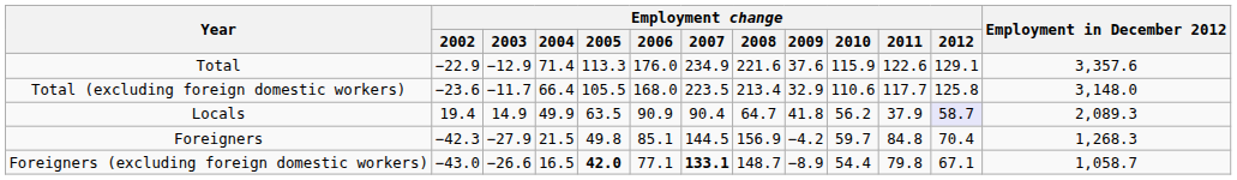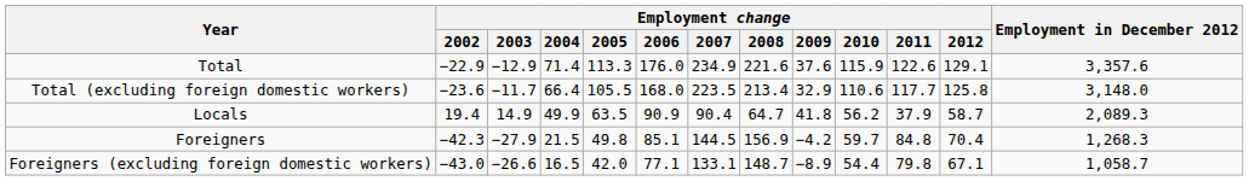Locals | Employment change / 2012: lavender background -> no background
Foreigners (excluding foreign domestic workers) | Employment change / 2005: bold -> normal
Foreigners (excluding foreign domestic workers) | Employment change / 2007: bold -> normal
